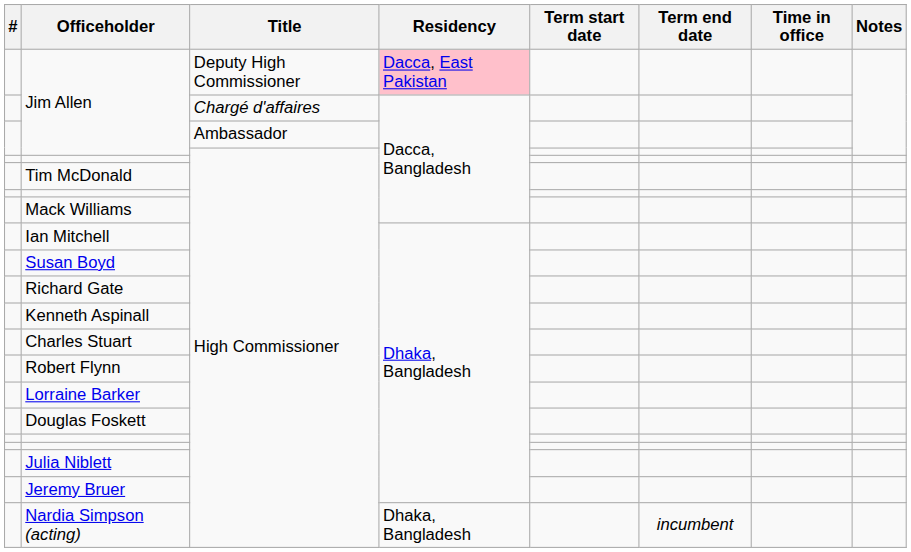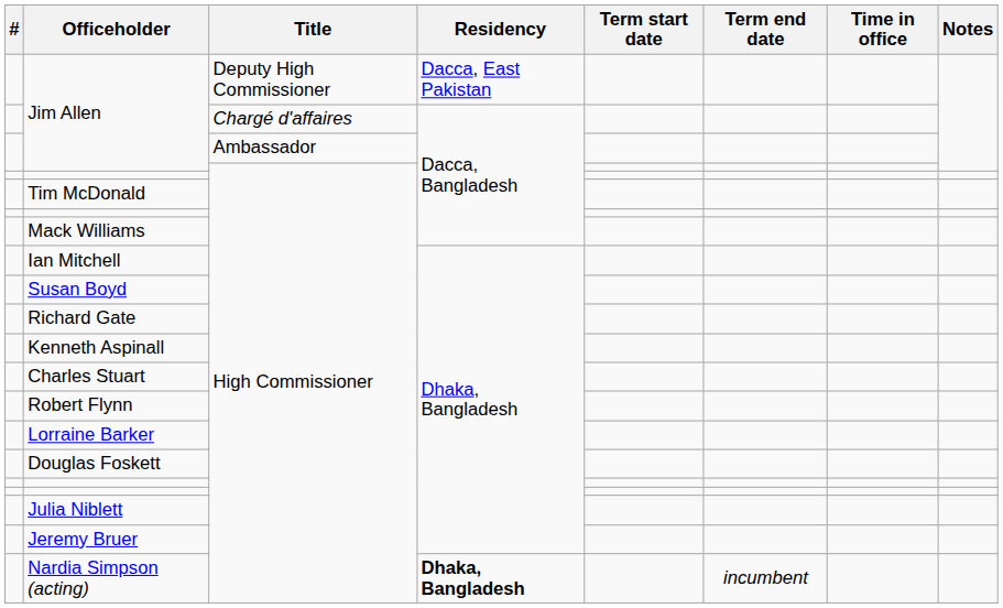Jim Allen / Deputy High Commissioner | Residency: pink background -> no background
Nardia Simpson (acting) | Residency: normal -> bold
